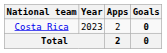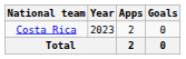Costa Rica | Goals: bold -> normal
